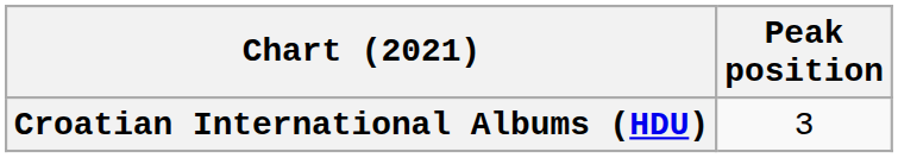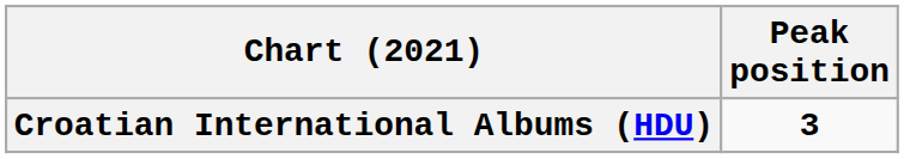Croatian International Albums (HDU) | Peak position: normal -> bold
